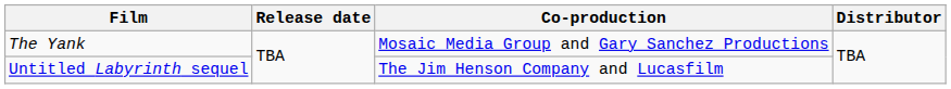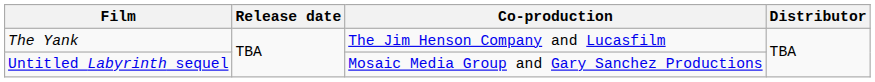The Yank | Co-production: Mosaic Media Group and Gary Sanchez Productions -> The Jim Henson Company and Lucasfilm
Untitled Labyrinth sequel | Co-production: The Jim Henson Company and Lucasfilm -> Mosaic Media Group and Gary Sanchez Productions
